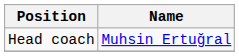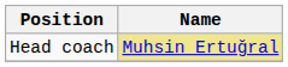Head coach | Name: no background -> khaki background
